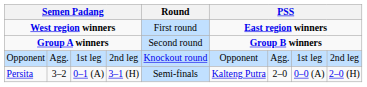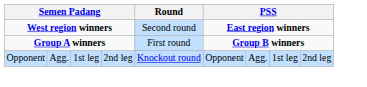West region winners | Round: First round -> Second round
Group A winners | Round: Second round -> First round
- row: Persita | 3–2 | 0–1 (A) | 3–1 (H) | Semi-finals | Kalteng Putra | 2–0 | 0–0 (A) | 2–0 (H)
